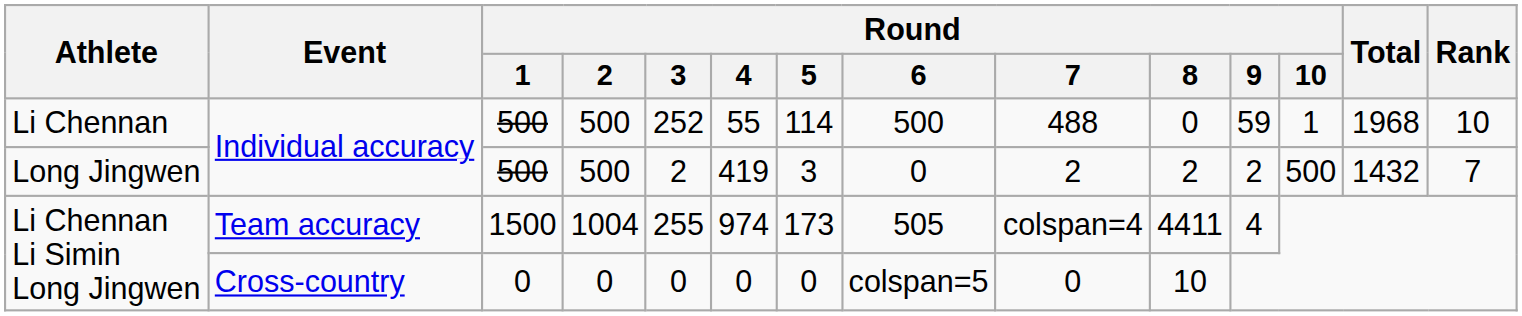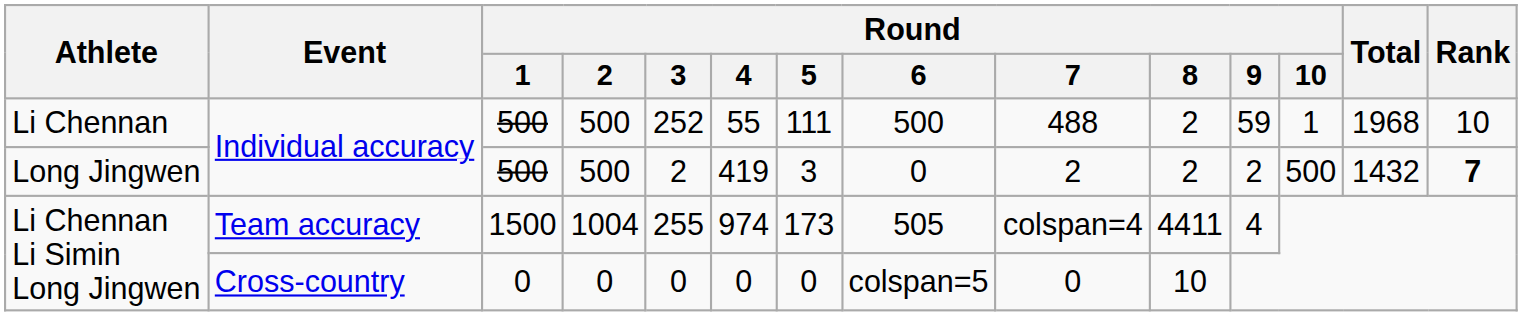Li Chennan | Round / 5: 114 -> 111
Li Chennan | Round / 8: 0 -> 2
Long Jingwen | Rank: normal -> bold
